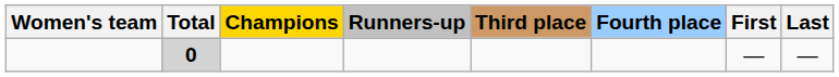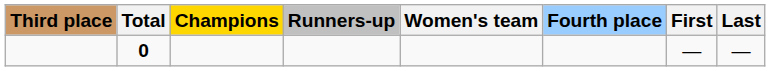columns swapped: Women's team <-> Third place
row 2 | Total: lightgrey background -> no background
